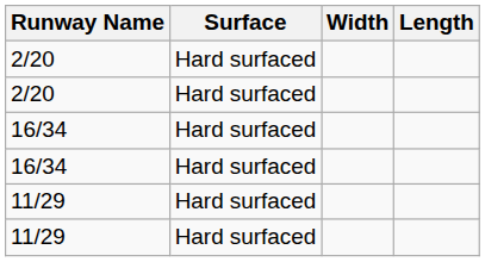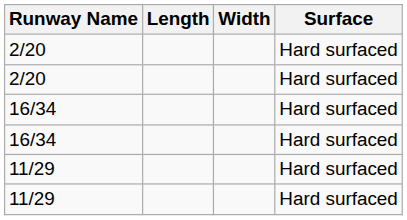columns swapped: Length <-> Surface
